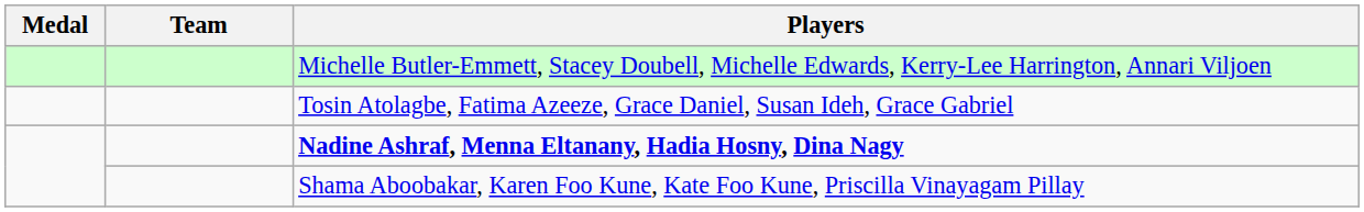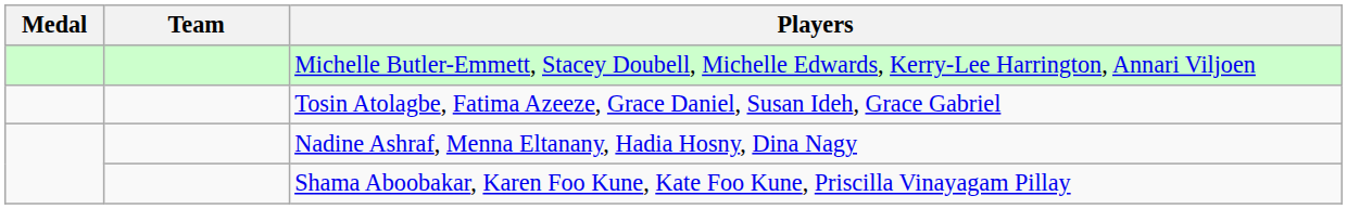Nadine Ashraf, Menna Eltanany, Hadia Hosny, Dina Nagy | Players: bold -> normal
